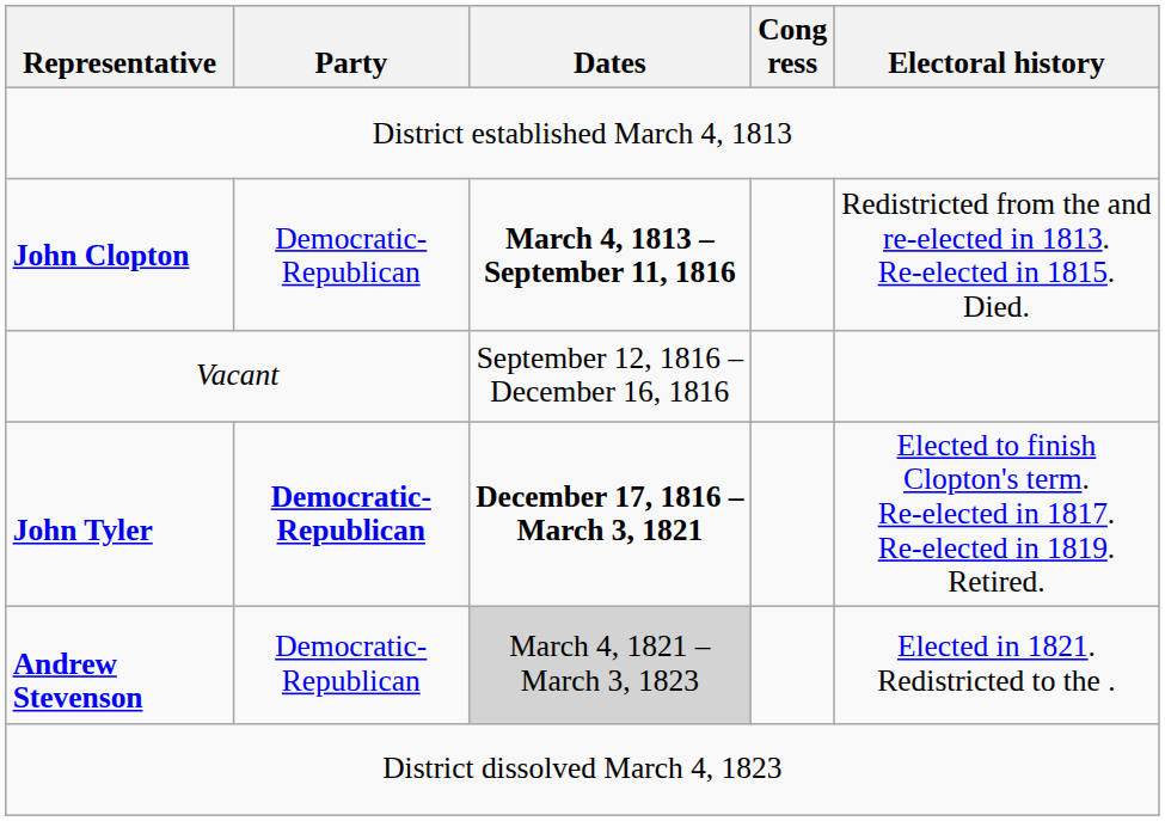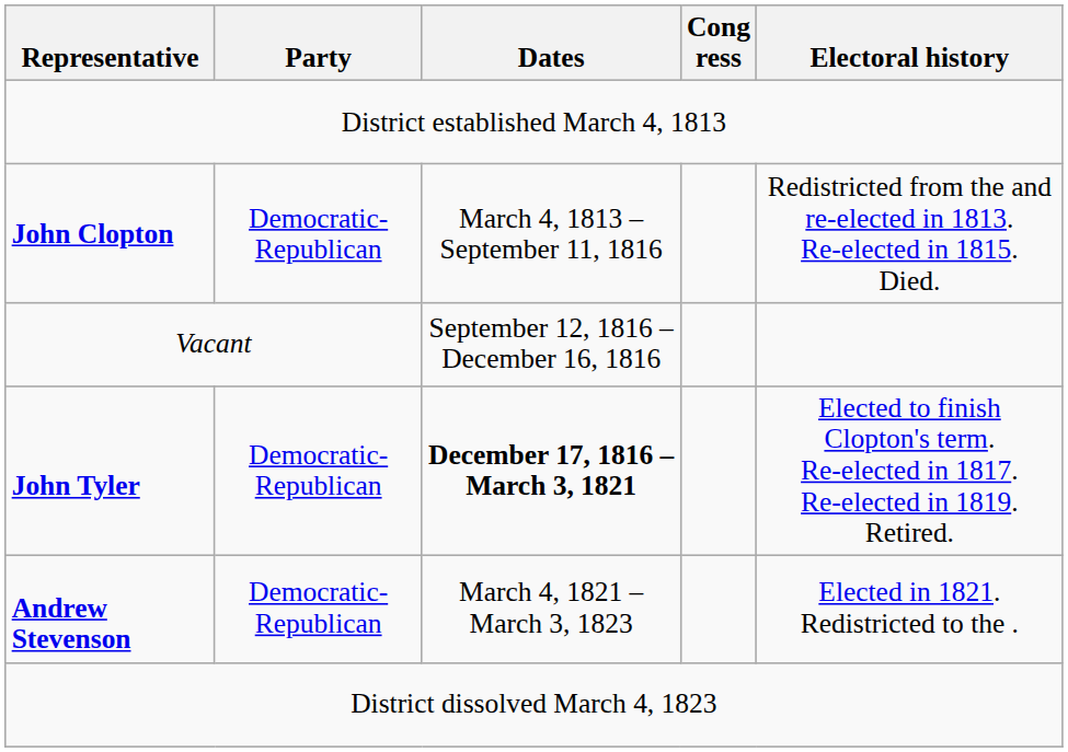John Clopton | Dates: bold -> normal
John Tyler | Party: bold -> normal
Andrew Stevenson | Dates: lightgrey background -> no background
